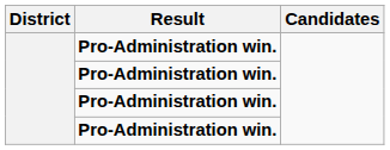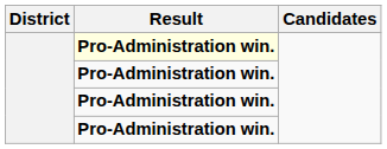row 2 | Result: no background -> lightyellow background
